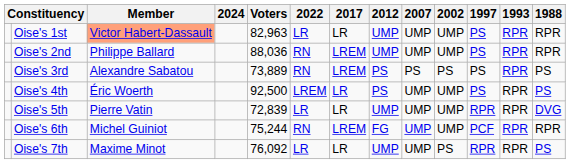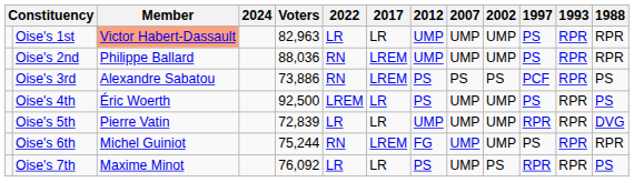Oise's 3rd | Voters: 73,889 -> 73,886
Oise's 3rd | 1997: PS -> PCF
Oise's 6th | 1997: PCF -> PS
Oise's 7th | 2012: UMP -> PS
